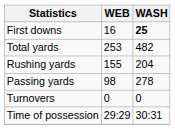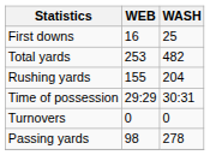First downs | WASH: bold -> normal
rows swapped: Passing yards <-> Time of possession
